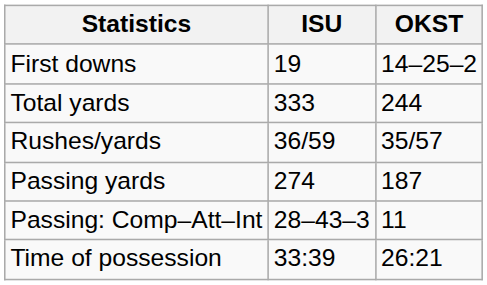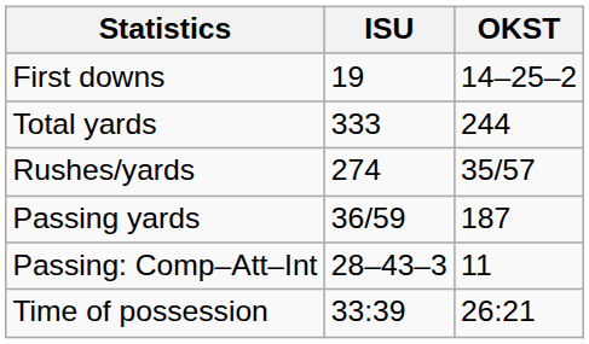Rushes/yards | ISU: 36/59 -> 274
Passing yards | ISU: 274 -> 36/59
